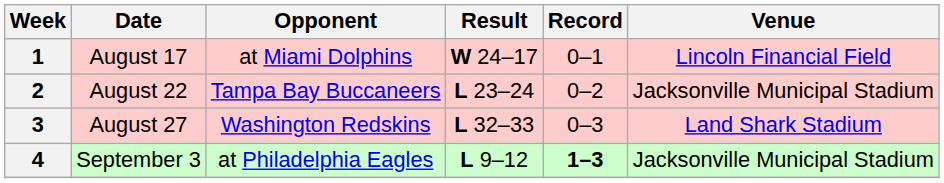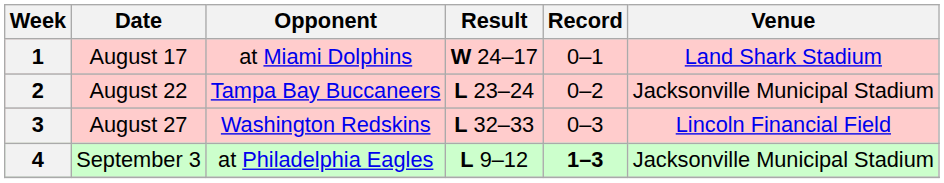1 | Venue: Lincoln Financial Field -> Land Shark Stadium
3 | Venue: Land Shark Stadium -> Lincoln Financial Field
